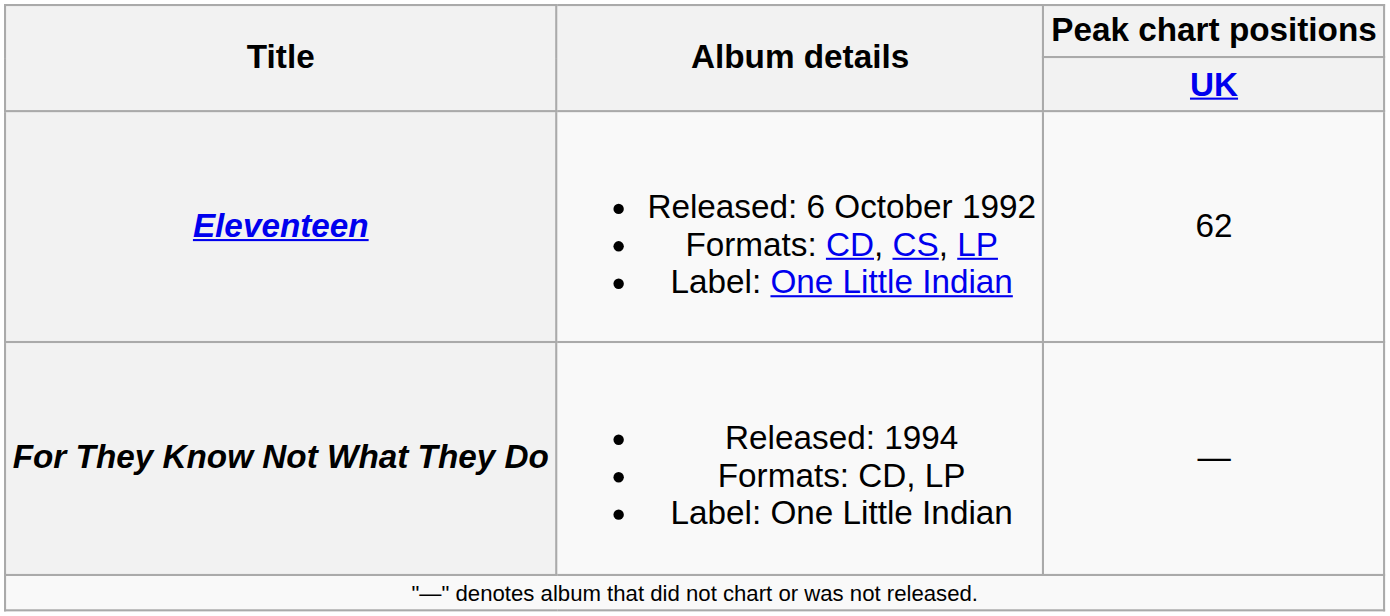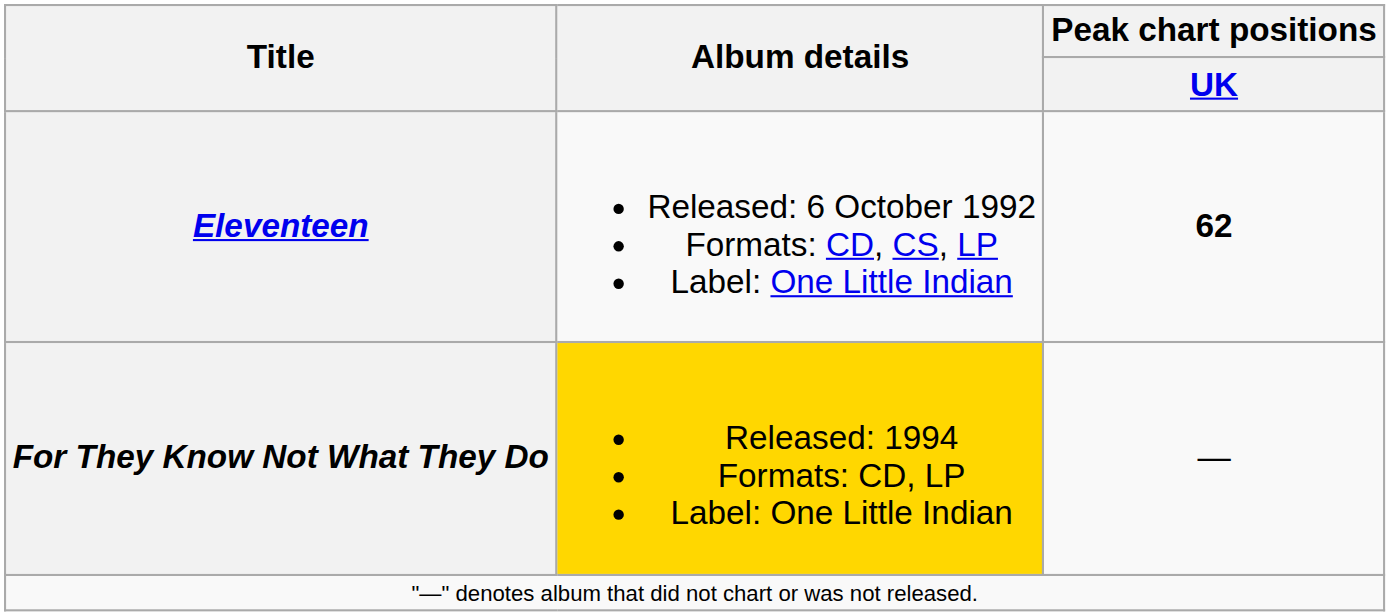Eleventeen | Peak chart positions / UK: normal -> bold
For They Know Not What They Do | Album details: no background -> gold background
